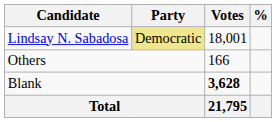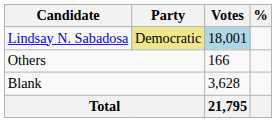Lindsay N. Sabadosa | Votes: no background -> lightblue background
Blank | Votes: bold -> normal
